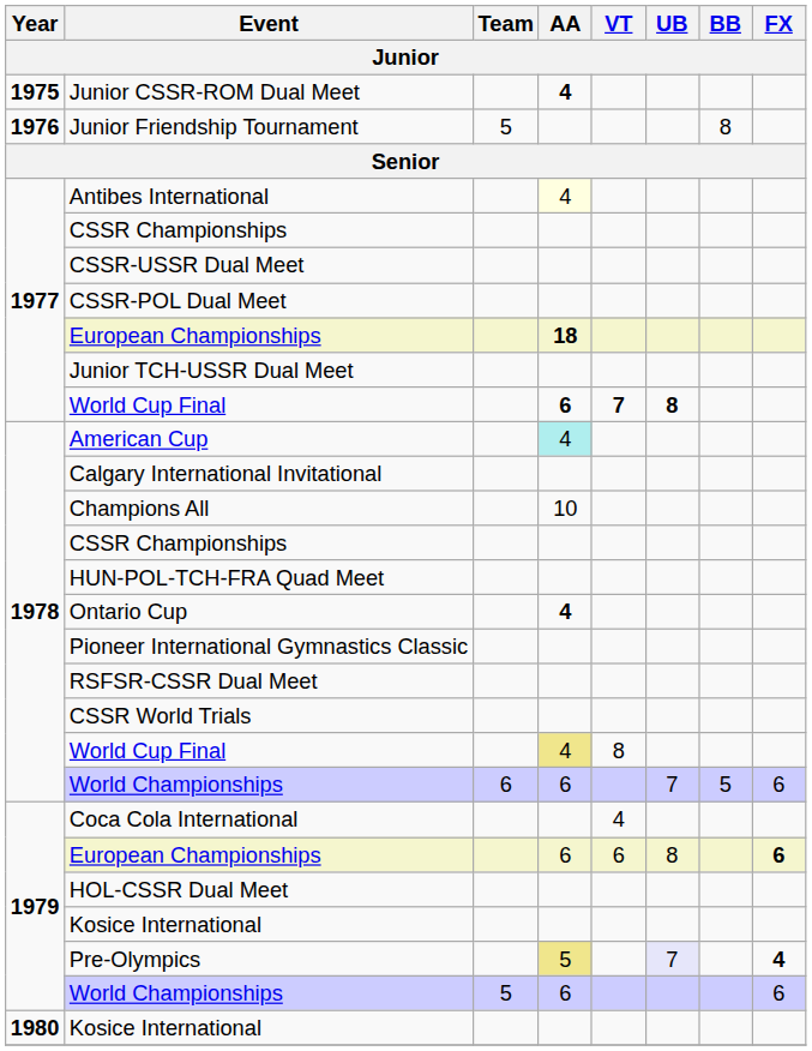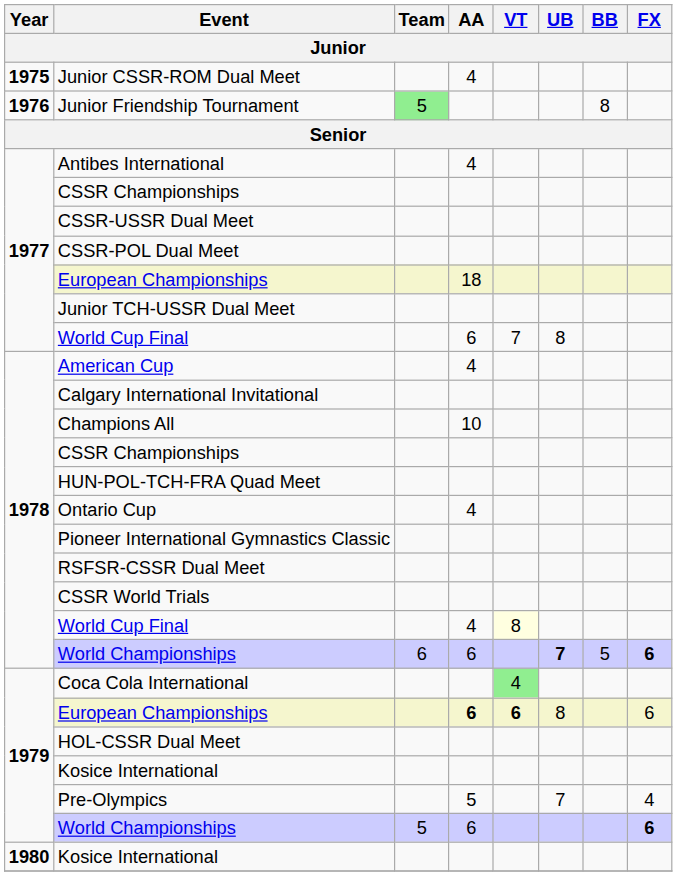Junior CSSR-ROM Dual Meet | AA: bold -> normal
Junior Friendship Tournament | Team: no background -> lightgreen background
Antibes International | AA: lightyellow background -> no background
1977 / European Championships | AA: bold -> normal
1977 / World Cup Final | AA: bold -> normal
1977 / World Cup Final | VT: bold -> normal
1977 / World Cup Final | UB: bold -> normal
American Cup | AA: paleturquoise background -> no background
Ontario Cup | AA: bold -> normal
1978 / World Cup Final | AA: khaki background -> no background
1978 / World Cup Final | VT: no background -> lightyellow background
1978 / World Championships | UB: normal -> bold
1978 / World Championships | FX: normal -> bold
Coca Cola International | VT: no background -> lightgreen background
1979 / European Championships | AA: normal -> bold
1979 / European Championships | VT: normal -> bold
1979 / European Championships | FX: bold -> normal
Pre-Olympics | AA: khaki background -> no background
Pre-Olympics | UB: lavender background -> no background
Pre-Olympics | FX: bold -> normal
1979 / World Championships | FX: normal -> bold
